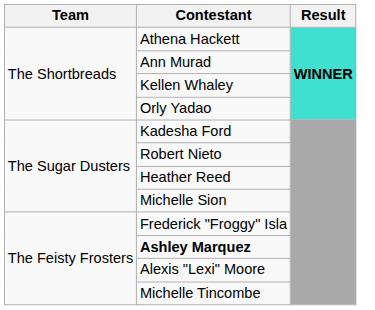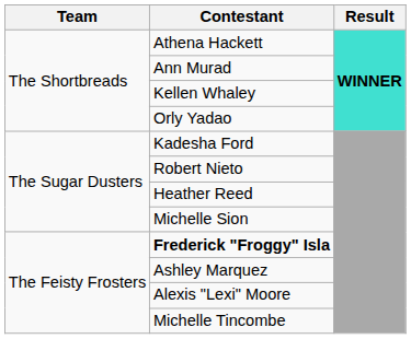Frederick "Froggy" Isla | Contestant: normal -> bold
Ashley Marquez | Contestant: bold -> normal
